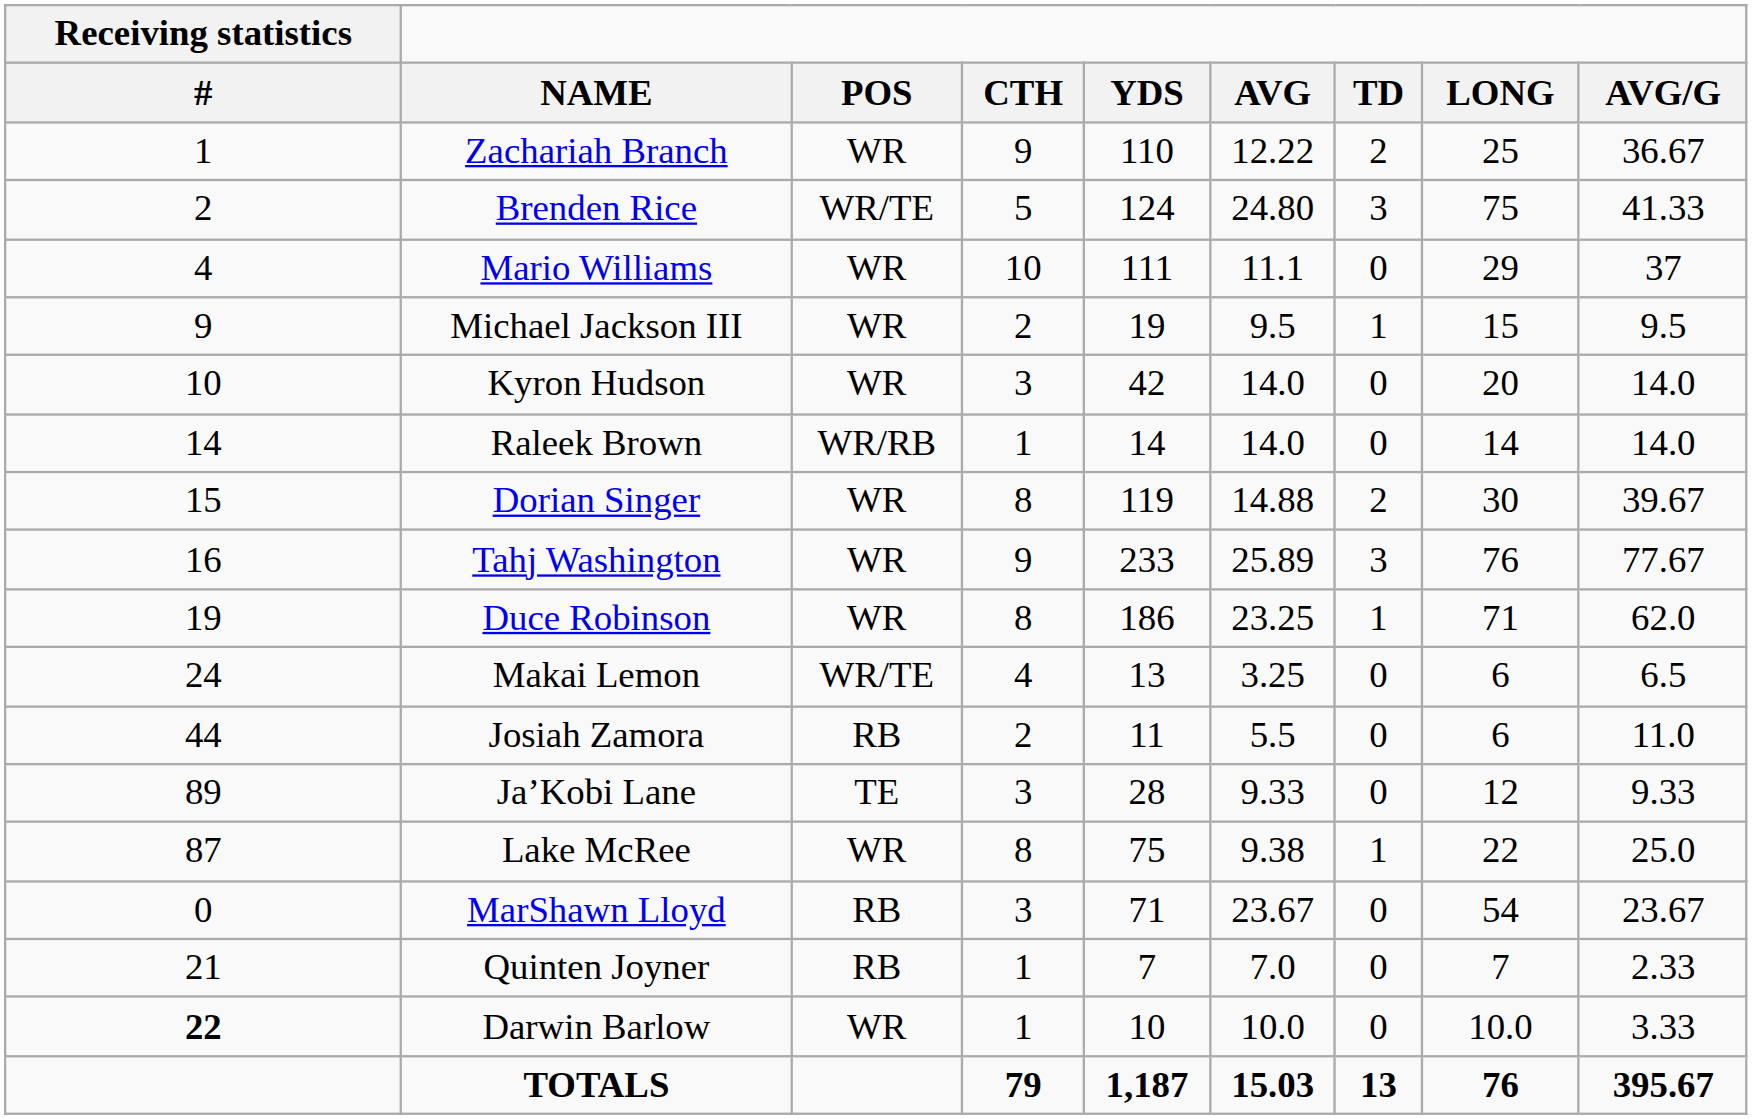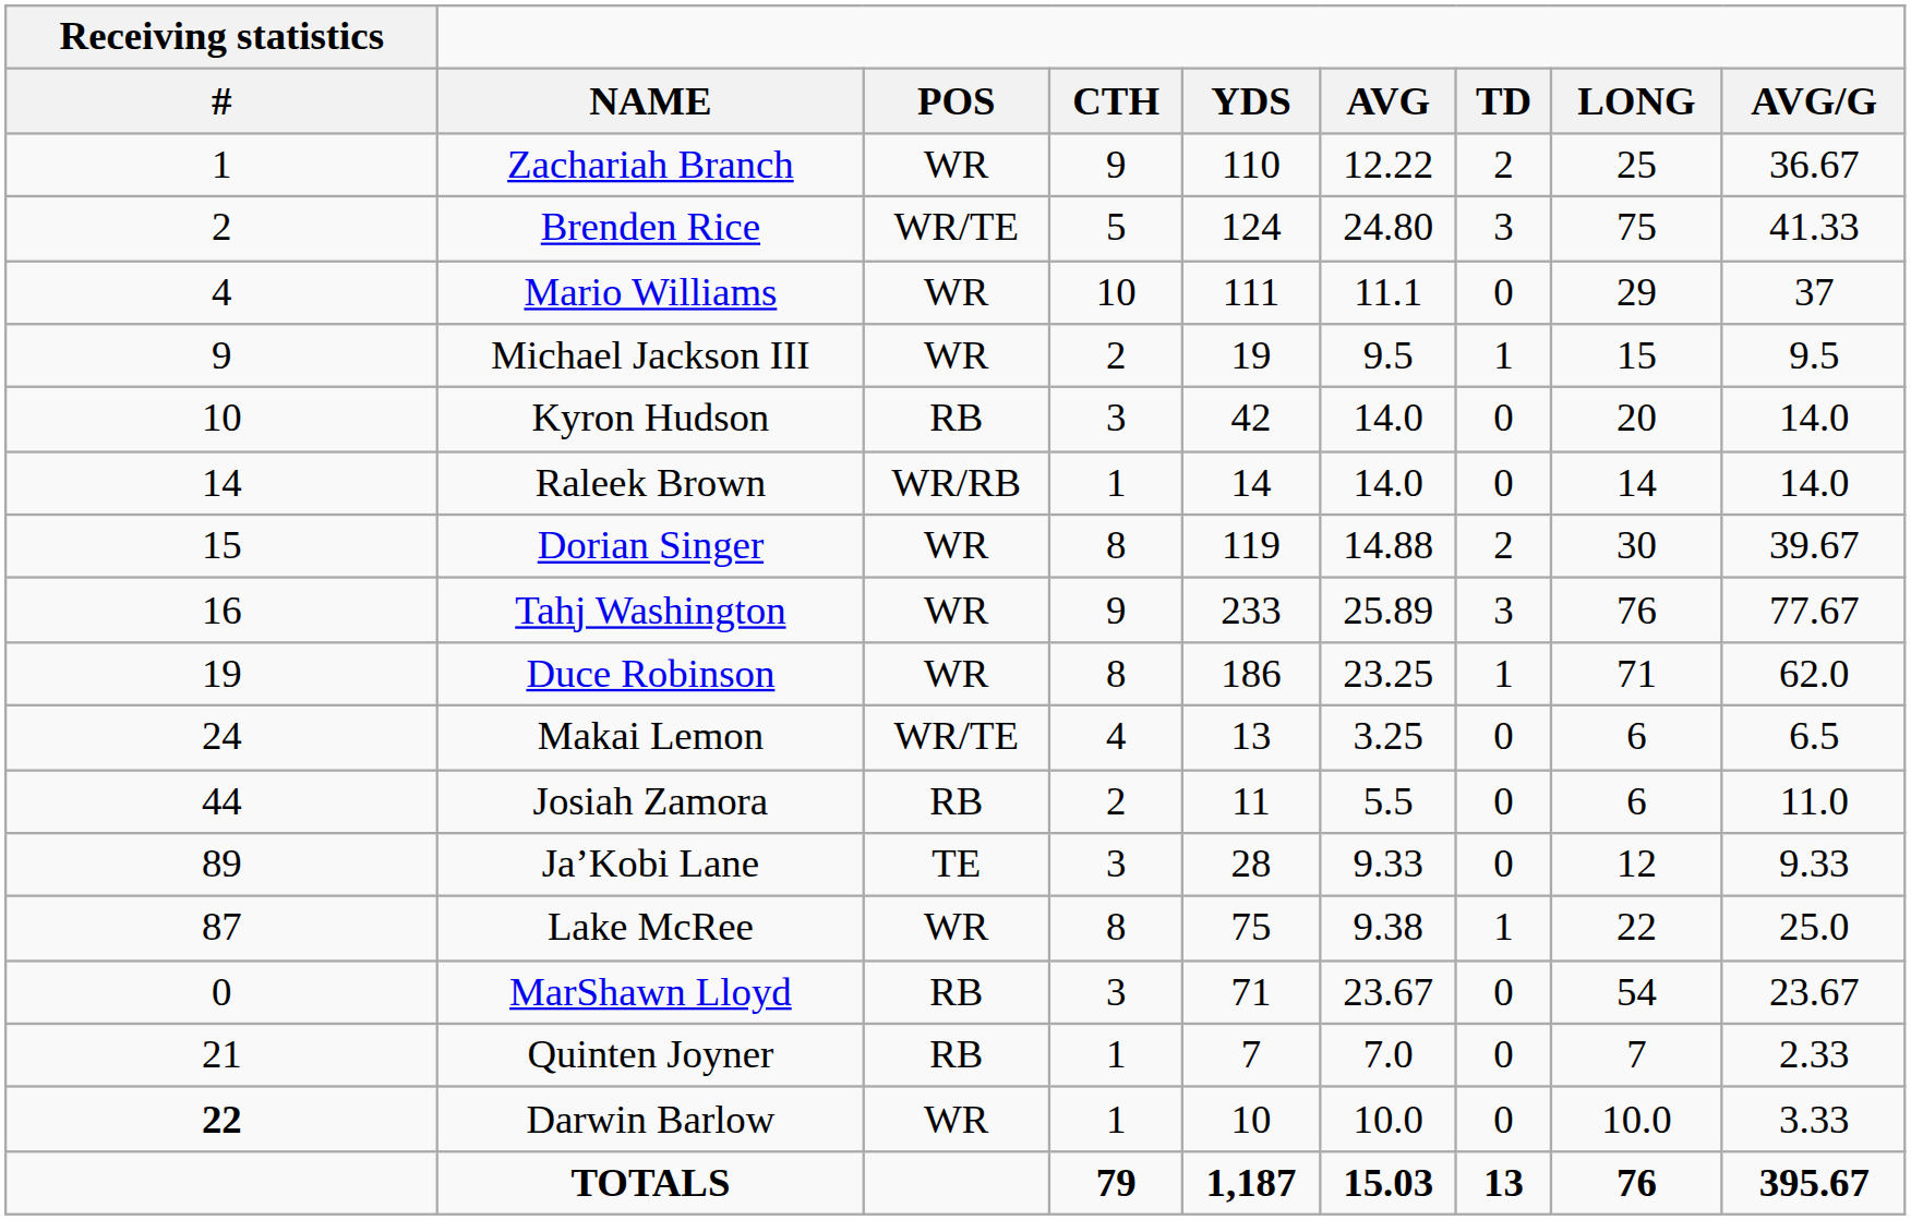Kyron Hudson | POS: WR -> RB
